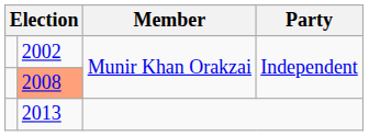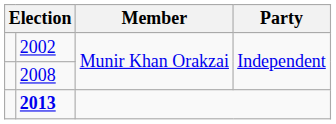2008 | column 2: lightsalmon background -> no background
2013 | column 2: normal -> bold
